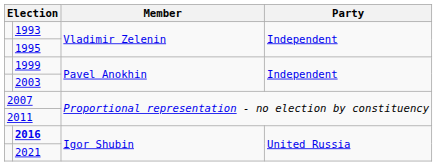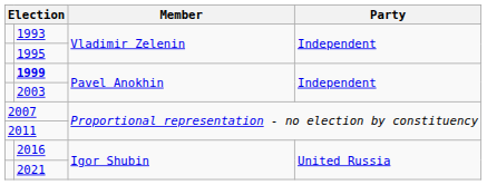1999 | column 2: normal -> bold
2016 | column 2: bold -> normal
